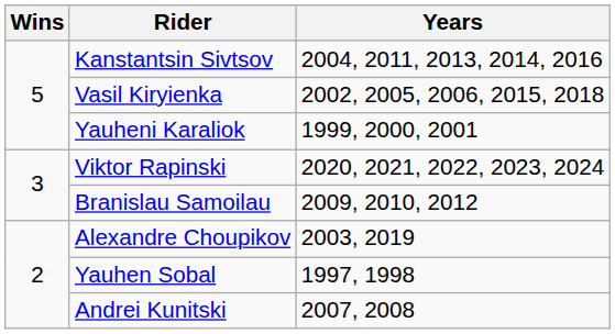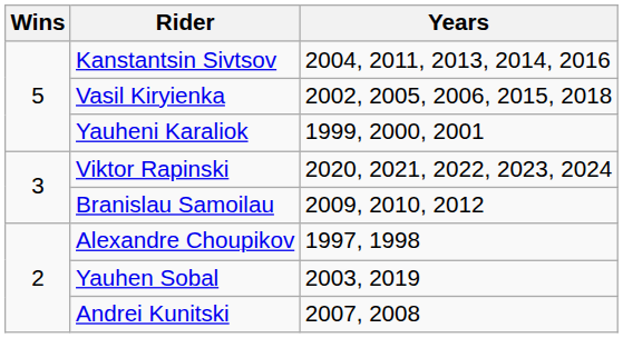Alexandre Choupikov | Years: 2003, 2019 -> 1997, 1998
Yauhen Sobal | Years: 1997, 1998 -> 2003, 2019
